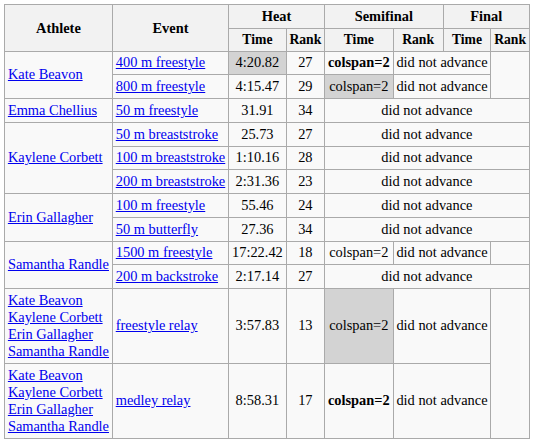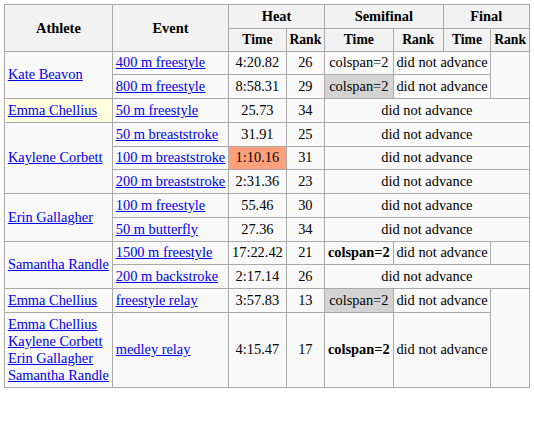400 m freestyle | Heat / Time: lightgrey background -> no background
400 m freestyle | Heat / Rank: 27 -> 26
400 m freestyle | Semifinal / Time: bold -> normal
800 m freestyle | Heat / Time: 4:15.47 -> 8:58.31
50 m freestyle | Athlete: no background -> lightyellow background
50 m freestyle | Heat / Time: 31.91 -> 25.73
50 m breaststroke | Heat / Time: 25.73 -> 31.91
50 m breaststroke | Heat / Rank: 27 -> 25
100 m breaststroke | Heat / Time: no background -> lightsalmon background
100 m breaststroke | Heat / Rank: 28 -> 31
100 m freestyle | Heat / Rank: 24 -> 30
1500 m freestyle | Heat / Rank: 18 -> 21
1500 m freestyle | Semifinal / Time: normal -> bold
200 m backstroke | Heat / Rank: 27 -> 26
freestyle relay | Athlete: Kate Beavon Kaylene Corbett Erin Gallagher Samantha Randle -> Emma Chellius
medley relay | Athlete: Kate Beavon Kaylene Corbett Erin Gallagher Samantha Randle -> Emma Chellius Kaylene Corbett Erin Gallagher Samantha Randle
medley relay | Heat / Time: 8:58.31 -> 4:15.47
